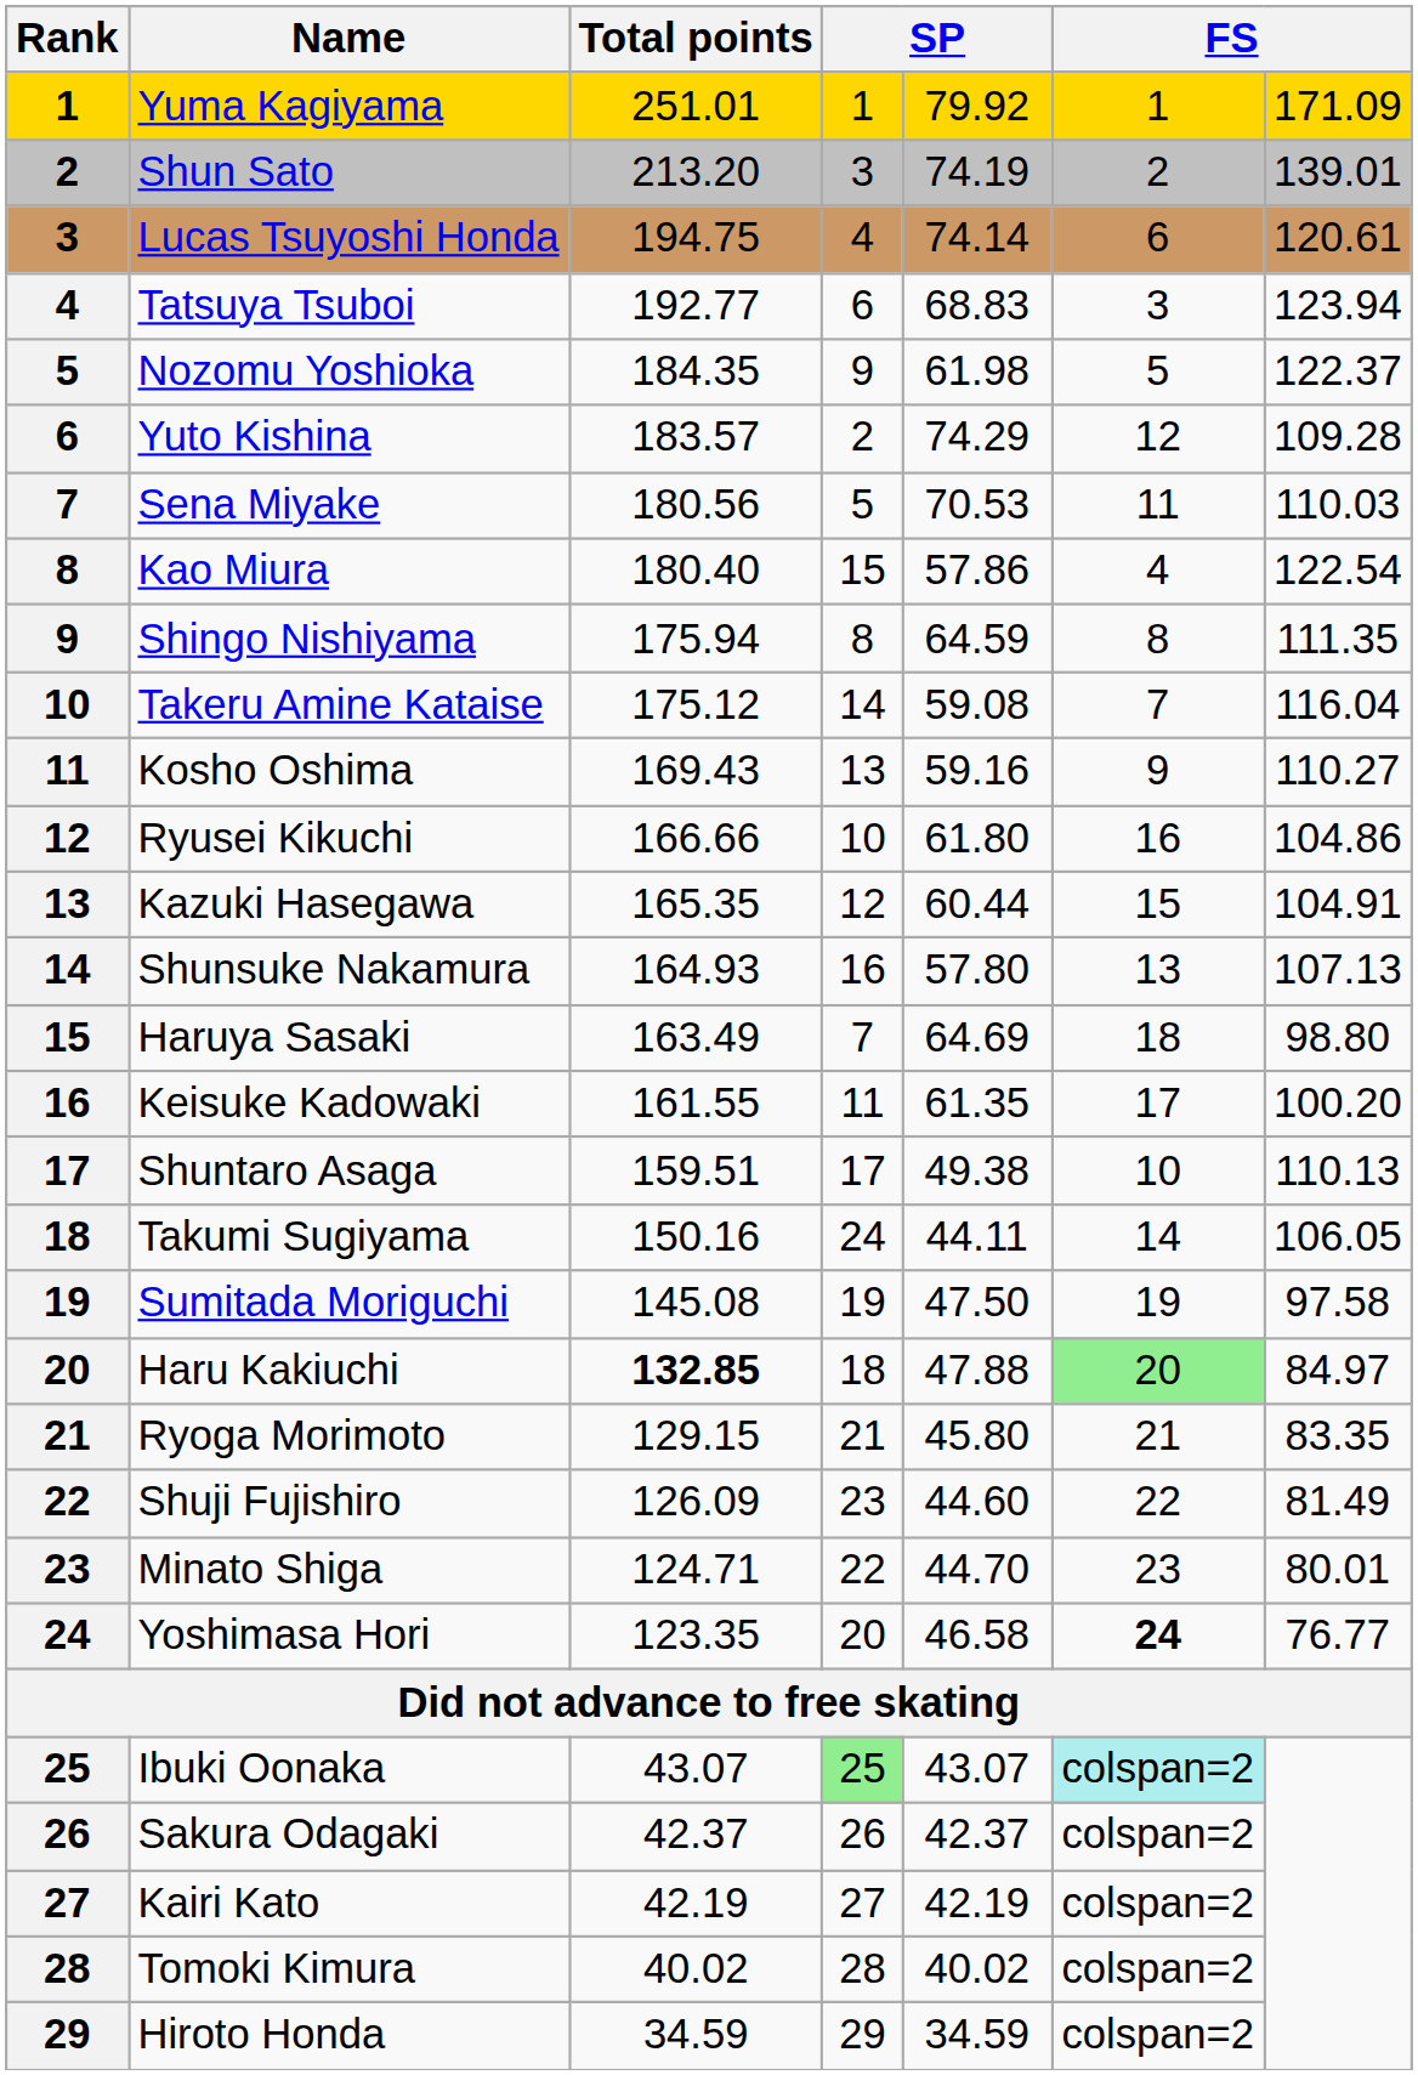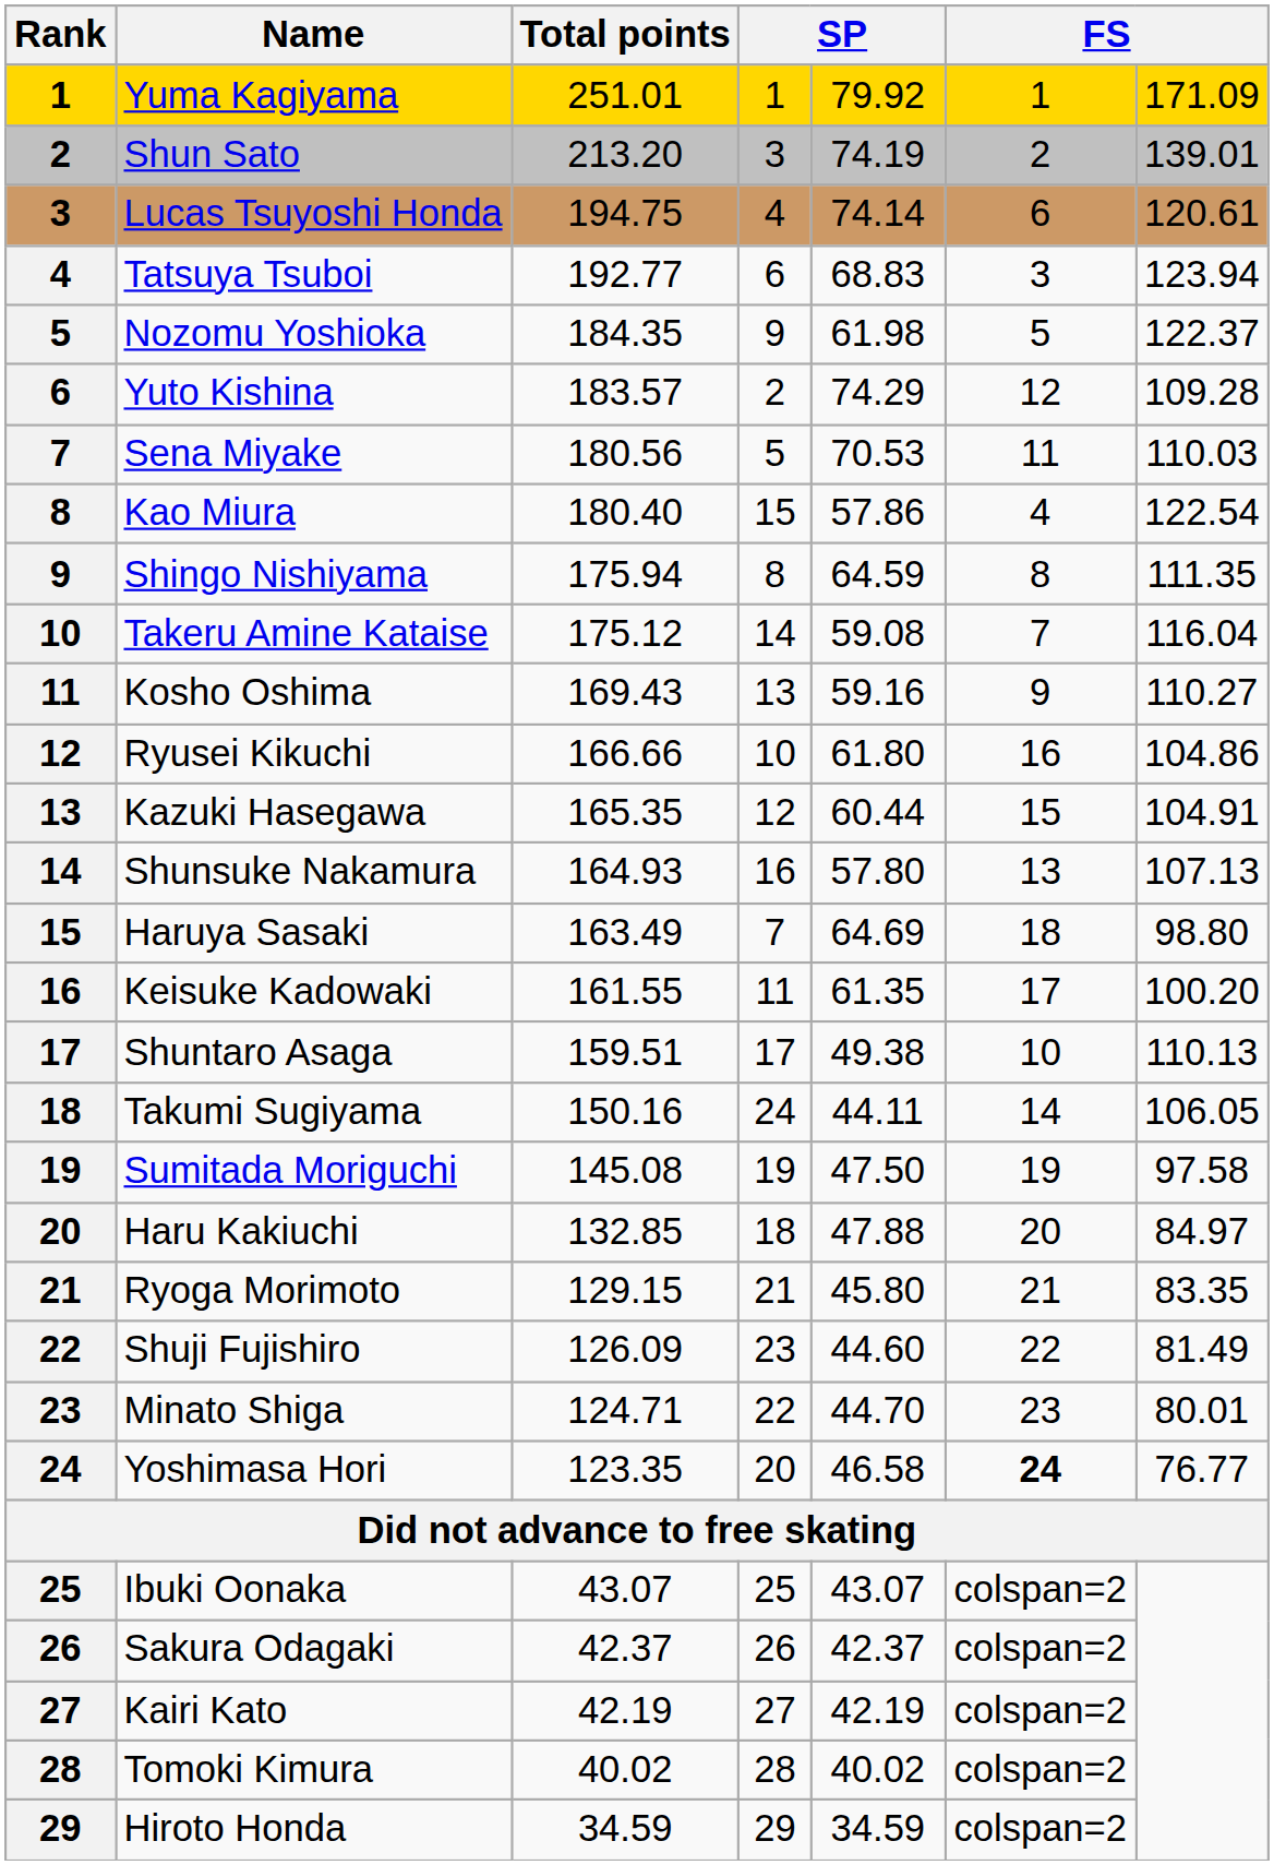Haru Kakiuchi | Total points: bold -> normal
Haru Kakiuchi | column 6: lightgreen background -> no background
Ibuki Oonaka | column 4: lightgreen background -> no background
Ibuki Oonaka | column 6: paleturquoise background -> no background
